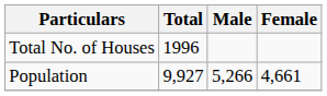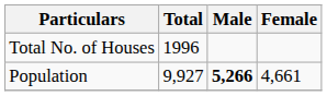Population | Male: normal -> bold
